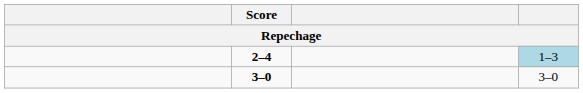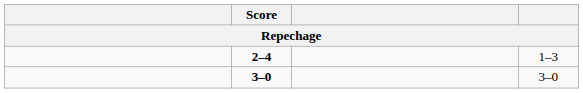2–4 | column 4: lightblue background -> no background
